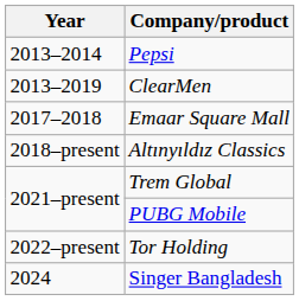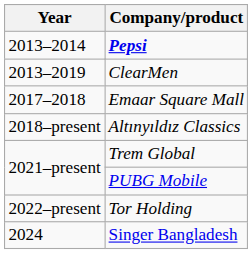row 2 | Company/product: normal -> bold
